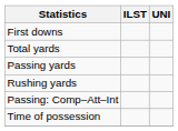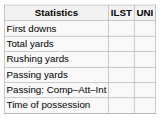rows swapped: Rushing yards <-> Passing yards
